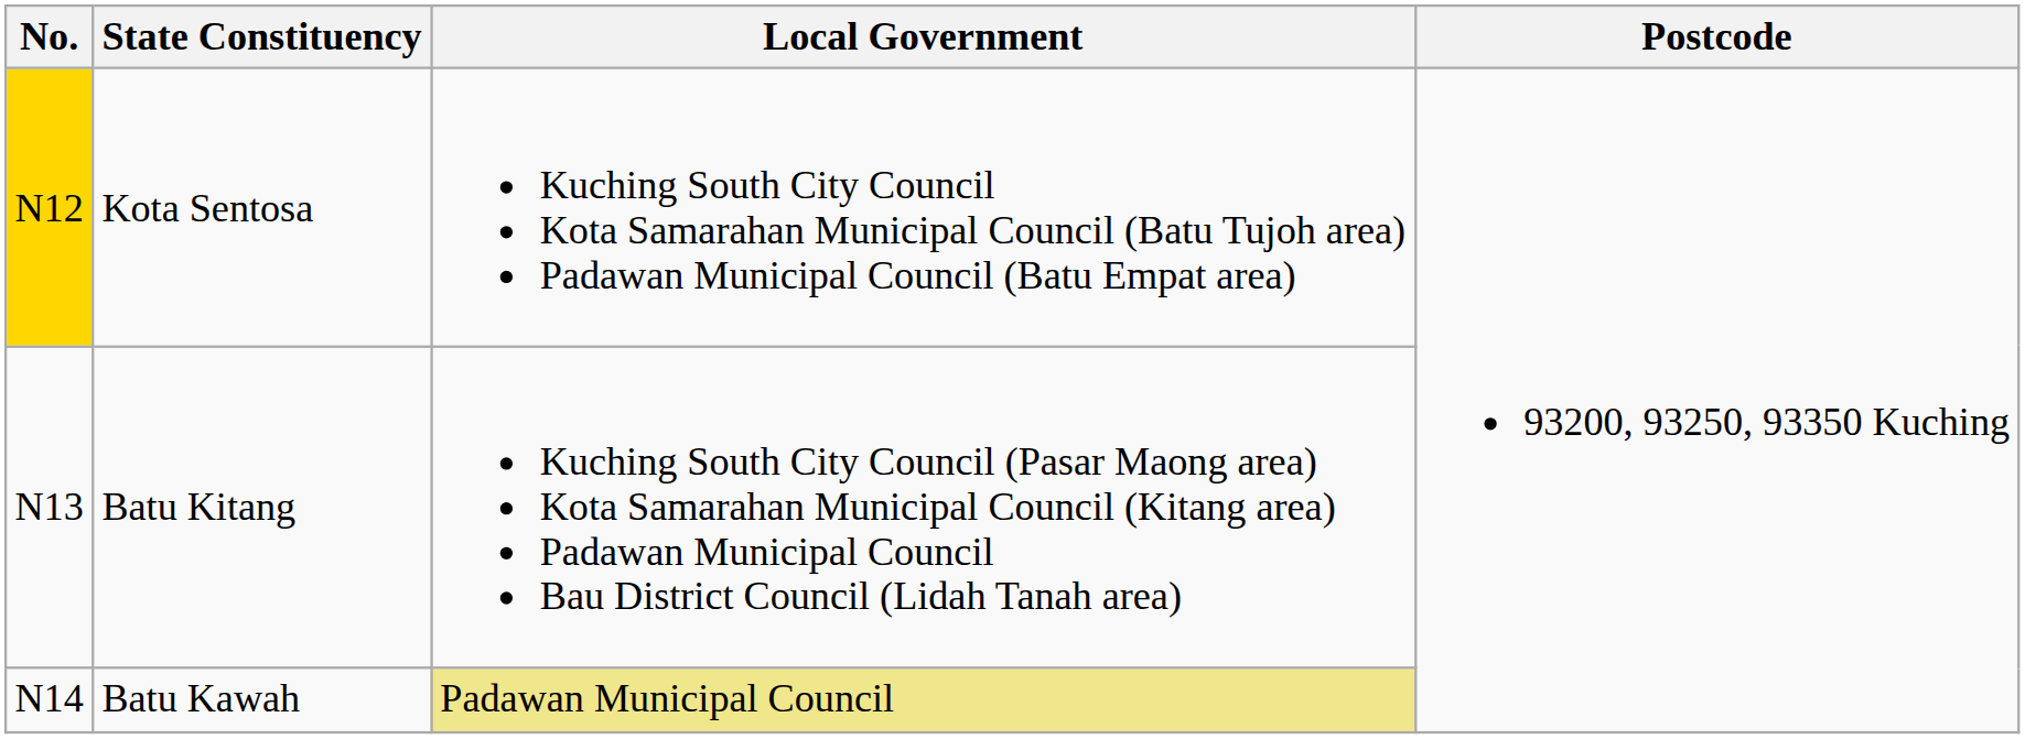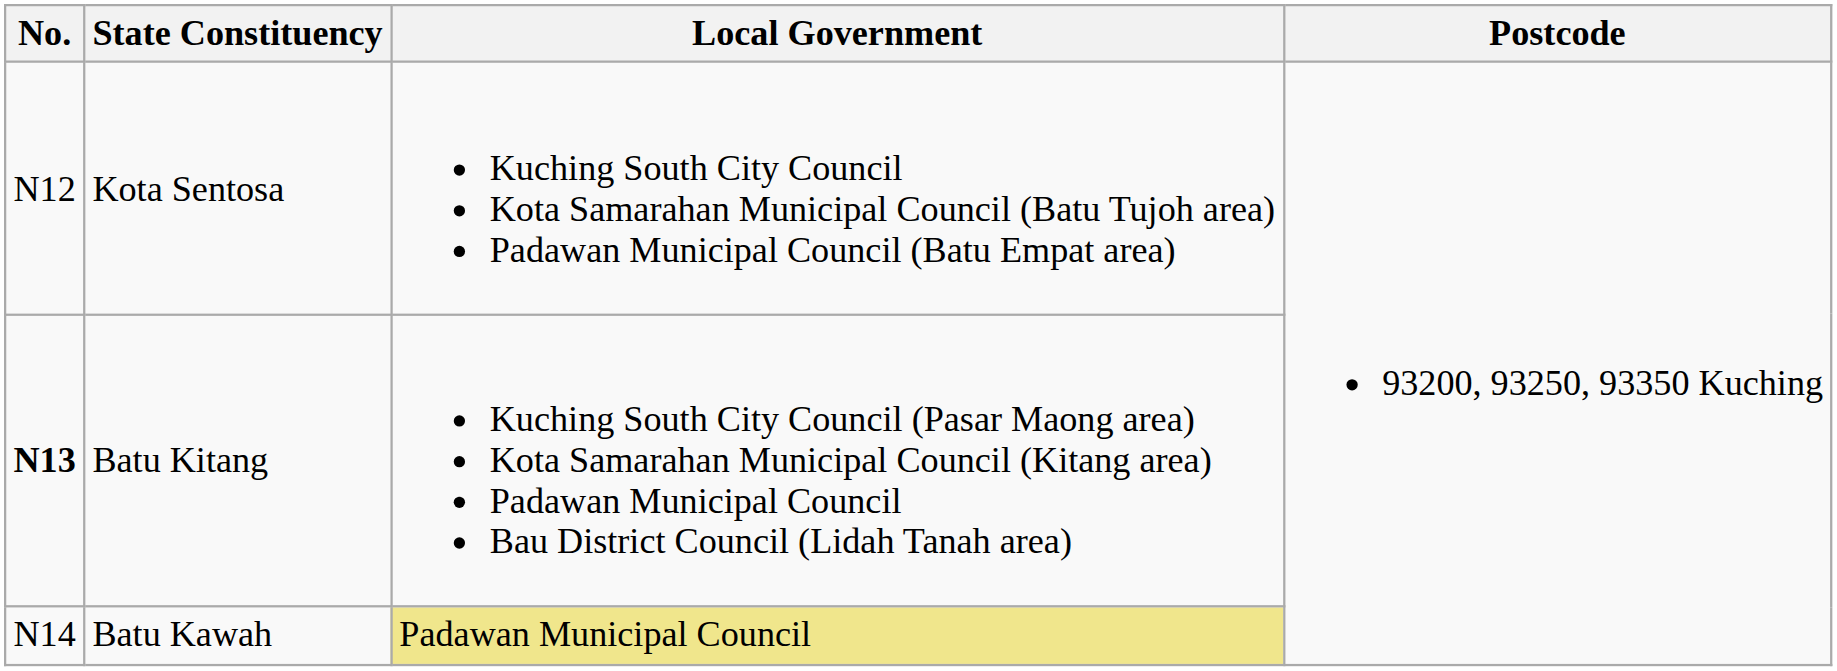Kota Sentosa | No.: gold background -> no background
Batu Kitang | No.: normal -> bold
